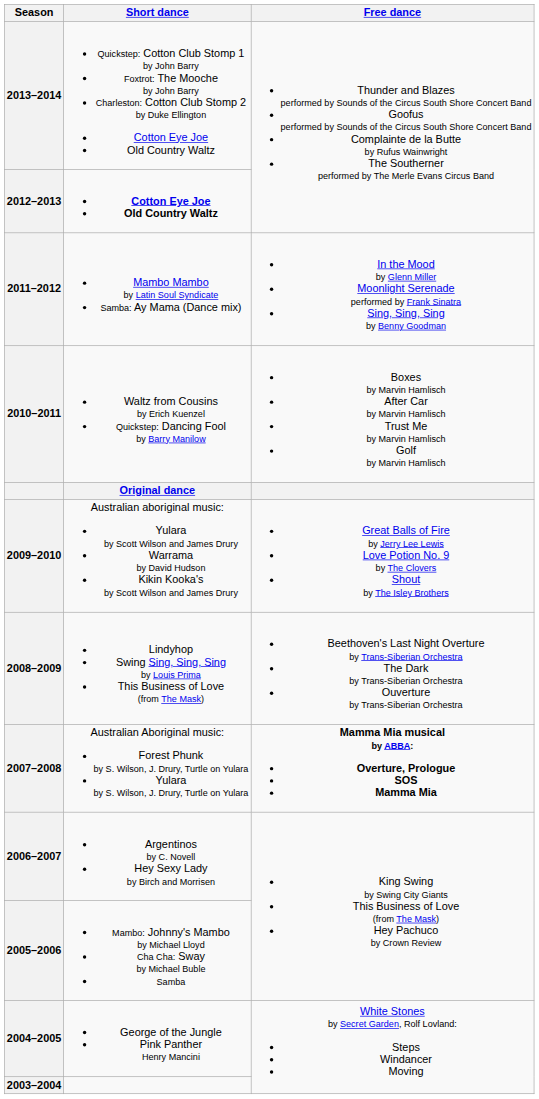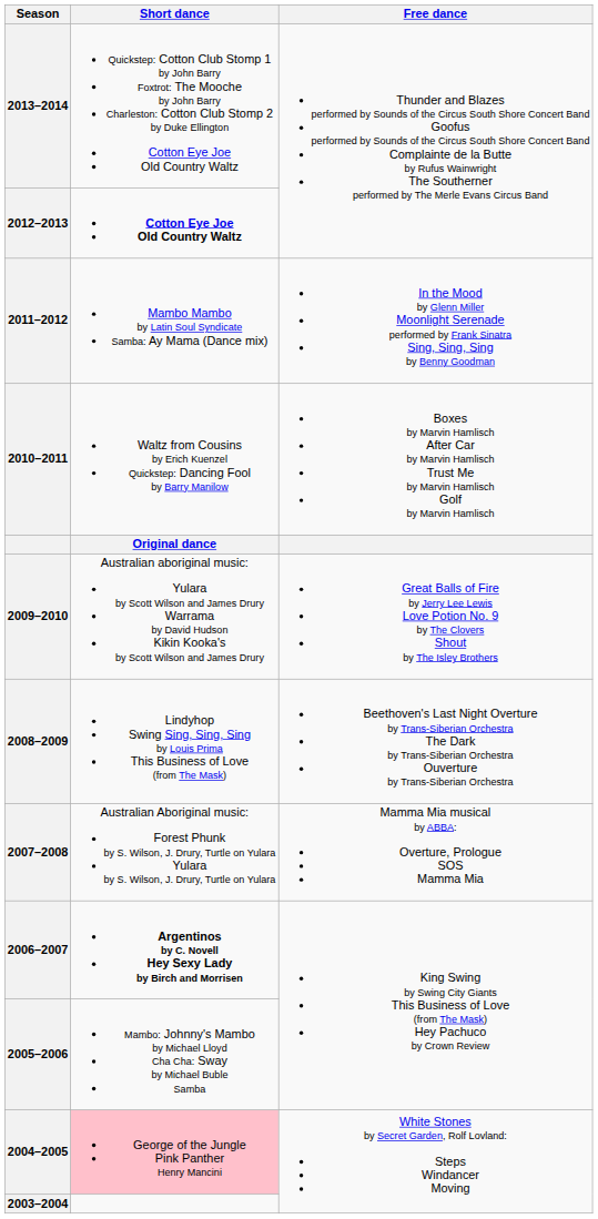2007–2008 | Free dance: bold -> normal
2006–2007 | Short dance: normal -> bold
2004–2005 | Short dance: no background -> pink background
